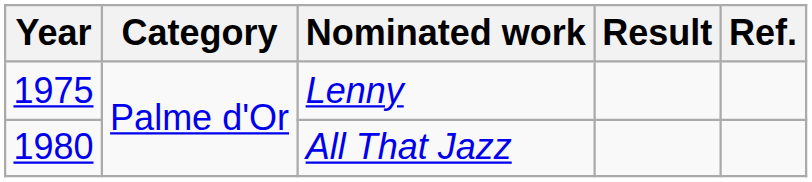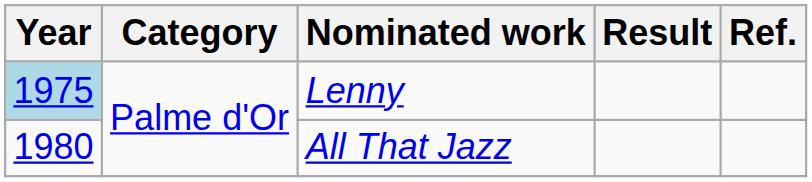Lenny | Year: no background -> lightblue background
